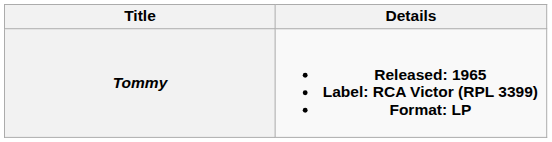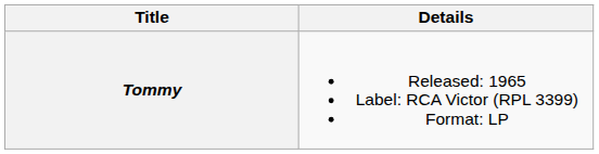Tommy | Details: bold -> normal
